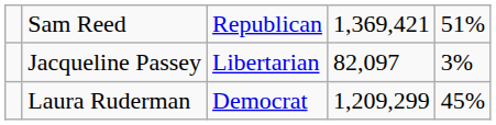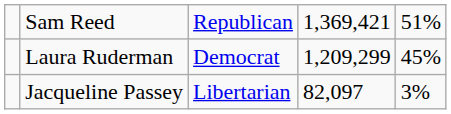rows swapped: Laura Ruderman <-> Jacqueline Passey
